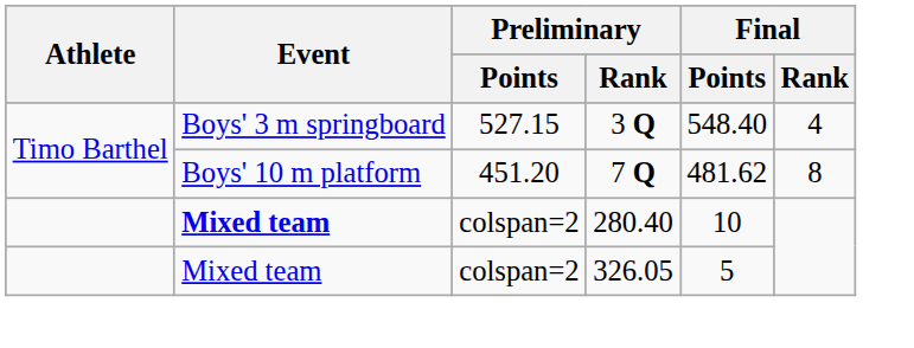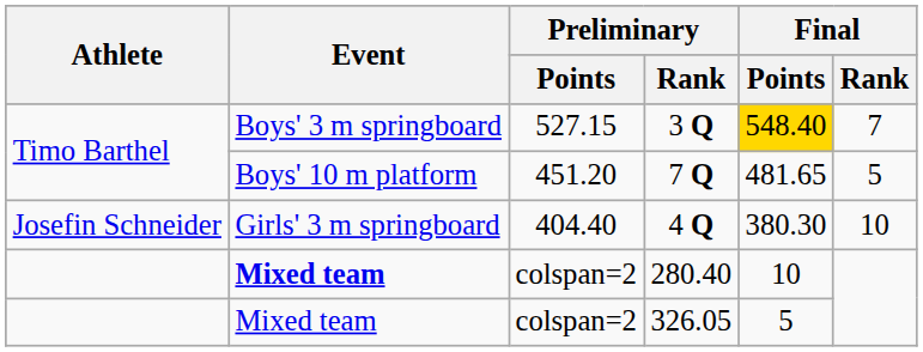3 Q | Final / Points: no background -> gold background
3 Q | Final / Rank: 4 -> 7
7 Q | Final / Points: 481.62 -> 481.65
7 Q | Final / Rank: 8 -> 5
+ row: Josefin Schneider | Girls' 3 m springboard | 404.40 | 4 Q | 380.30 | 10
